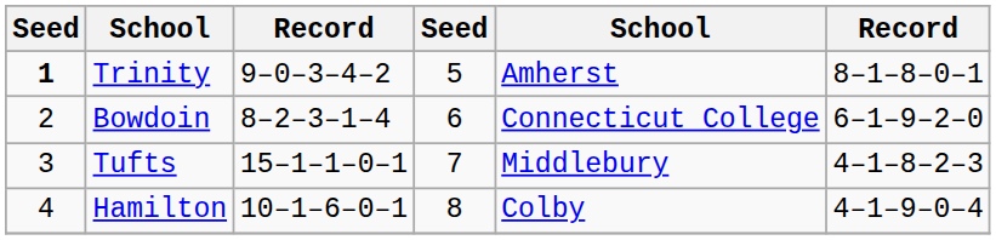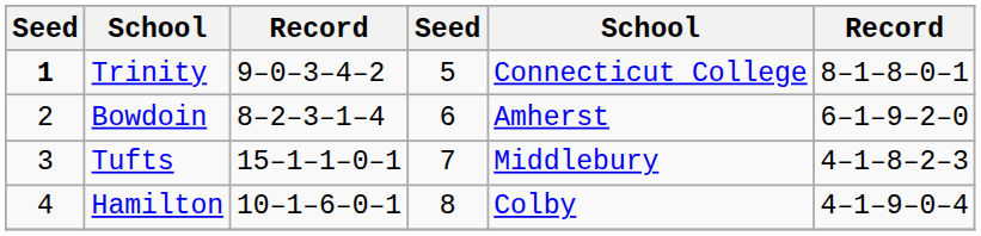Trinity | column 5: Amherst -> Connecticut College
Bowdoin | column 5: Connecticut College -> Amherst
